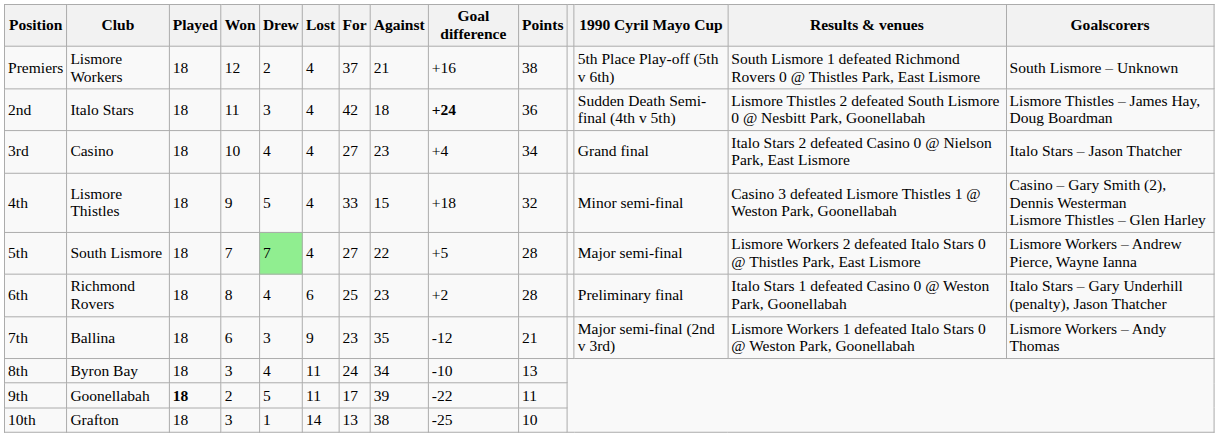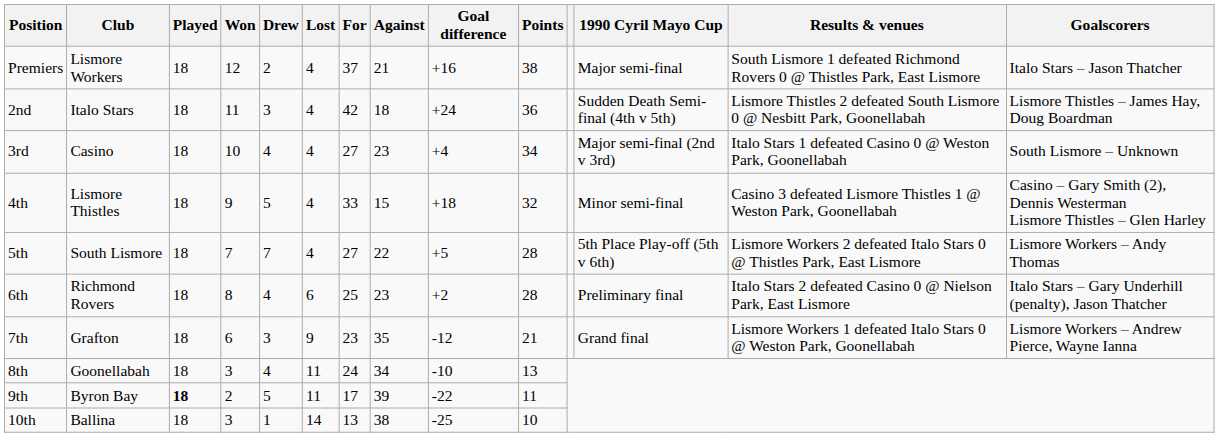Premiers | 1990 Cyril Mayo Cup: 5th Place Play-off (5th v 6th) -> Major semi-final
Premiers | Goalscorers: South Lismore – Unknown -> Italo Stars – Jason Thatcher
2nd | Goal difference: bold -> normal
3rd | 1990 Cyril Mayo Cup: Grand final -> Major semi-final (2nd v 3rd)
3rd | Results & venues: Italo Stars 2 defeated Casino 0 @ Nielson Park, East Lismore -> Italo Stars 1 defeated Casino 0 @ Weston Park, Goonellabah
3rd | Goalscorers: Italo Stars – Jason Thatcher -> South Lismore – Unknown
5th | Drew: lightgreen background -> no background
5th | 1990 Cyril Mayo Cup: Major semi-final -> 5th Place Play-off (5th v 6th)
5th | Goalscorers: Lismore Workers – Andrew Pierce, Wayne Ianna -> Lismore Workers – Andy Thomas
6th | Results & venues: Italo Stars 1 defeated Casino 0 @ Weston Park, Goonellabah -> Italo Stars 2 defeated Casino 0 @ Nielson Park, East Lismore
7th | Club: Ballina -> Grafton
7th | 1990 Cyril Mayo Cup: Major semi-final (2nd v 3rd) -> Grand final
7th | Goalscorers: Lismore Workers – Andy Thomas -> Lismore Workers – Andrew Pierce, Wayne Ianna
8th | Club: Byron Bay -> Goonellabah
9th | Club: Goonellabah -> Byron Bay
10th | Club: Grafton -> Ballina
